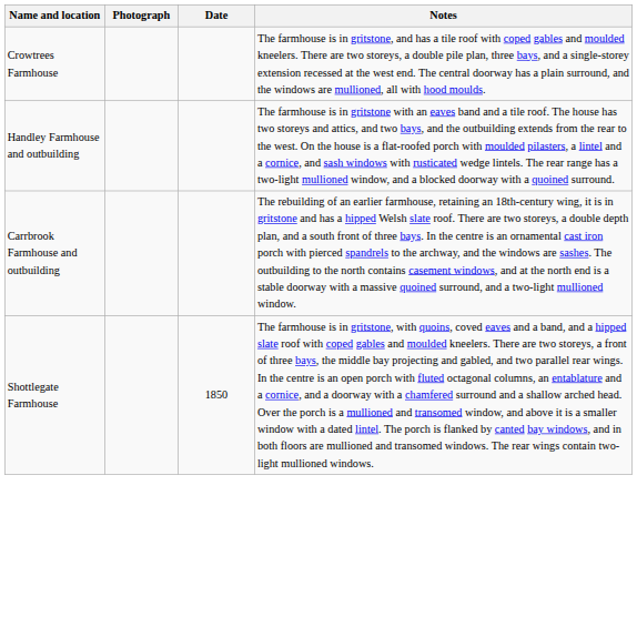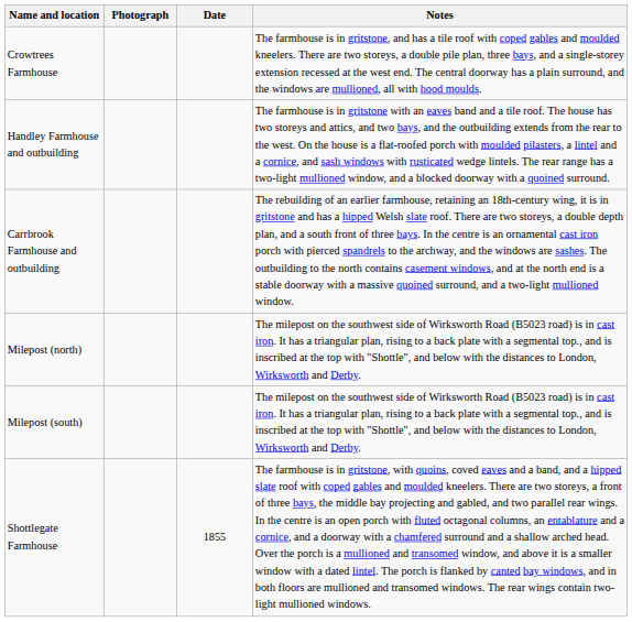+ row: Milepost (north) | The milepost on the southwest side of Wirksworth Road (B5023 road) is in cast iron. It has a triangular plan, rising to a back plate with a segmental top., and is inscribed at the top with "Shottle", and below with the distances to London, Wirksworth and Derby.
+ row: Milepost (south) | The milepost on the southwest side of Wirksworth Road (B5023 road) is in cast iron. It has a triangular plan, rising to a back plate with a segmental top., and is inscribed at the top with "Shottle", and below with the distances to London, Wirksworth and Derby.
Shottlegate Farmhouse | Date: 1850 -> 1855
